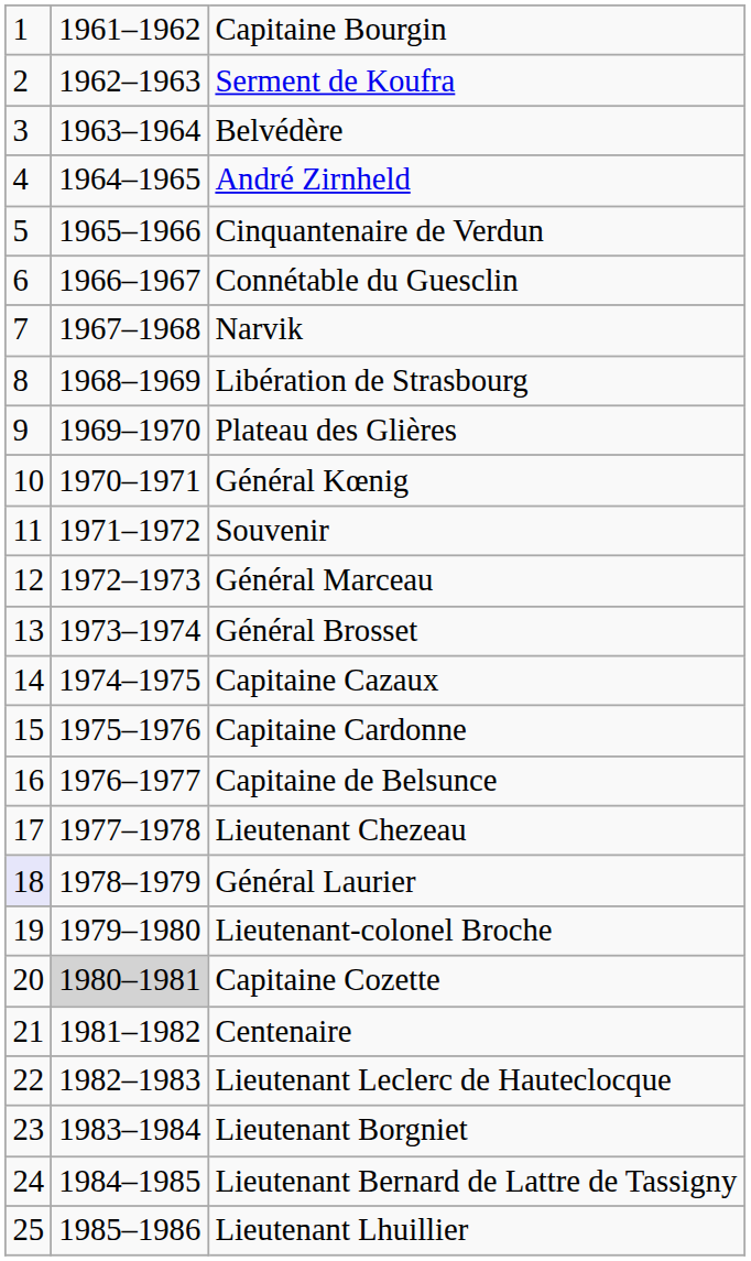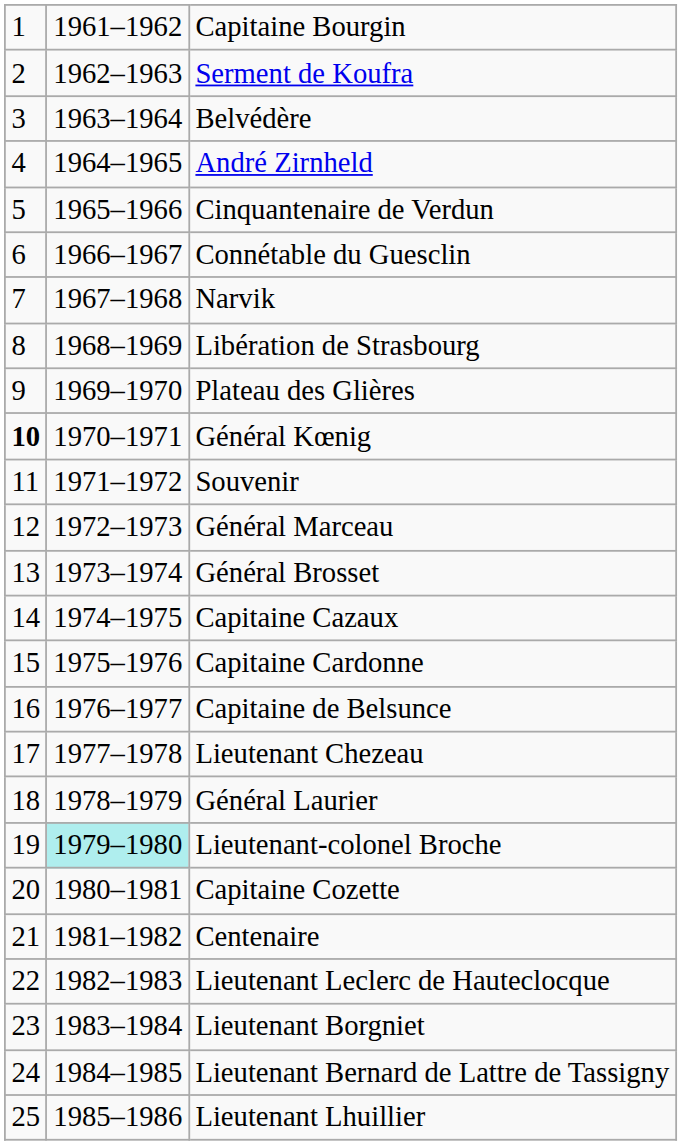Général Kœnig | column 1: normal -> bold
Général Laurier | column 1: lavender background -> no background
Lieutenant-colonel Broche | column 2: no background -> paleturquoise background
Capitaine Cozette | column 2: lightgrey background -> no background
